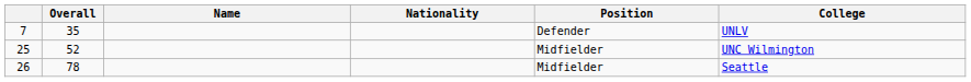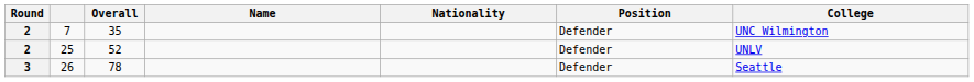+ column: Round | 2 | 2 | 3
35 | College: UNLV -> UNC Wilmington
52 | Position: Midfielder -> Defender
52 | College: UNC Wilmington -> UNLV
78 | Position: Midfielder -> Defender
